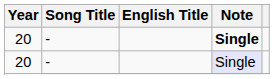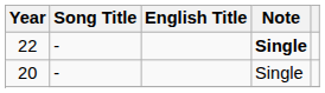row 2 | Year: 20 -> 22
row 3 | Note: lavender background -> no background
